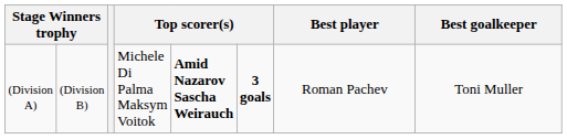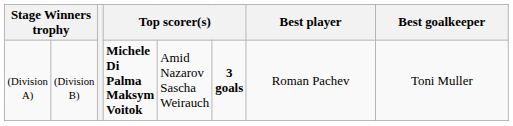(Division A) | column 4: normal -> bold
(Division A) | column 5: bold -> normal
